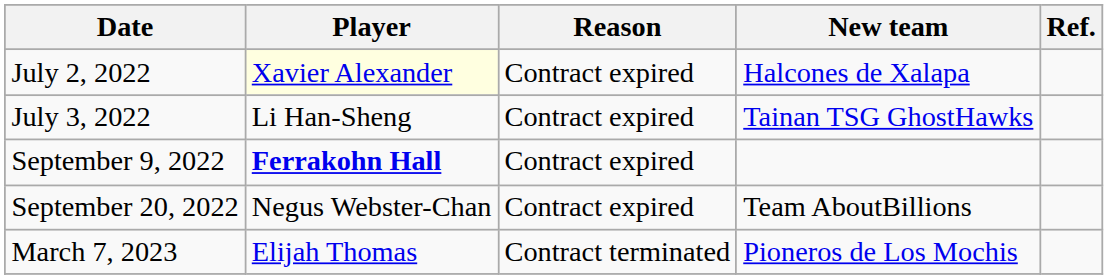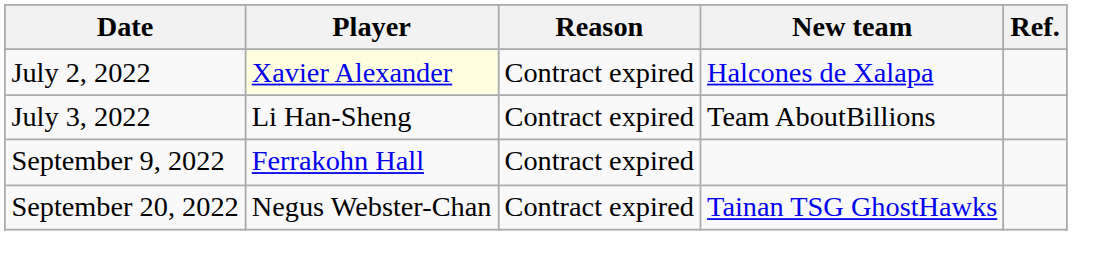July 3, 2022 | New team: Tainan TSG GhostHawks -> Team AboutBillions
September 9, 2022 | Player: bold -> normal
September 20, 2022 | New team: Team AboutBillions -> Tainan TSG GhostHawks
- row: March 7, 2023 | Elijah Thomas | Contract terminated | Pioneros de Los Mochis
